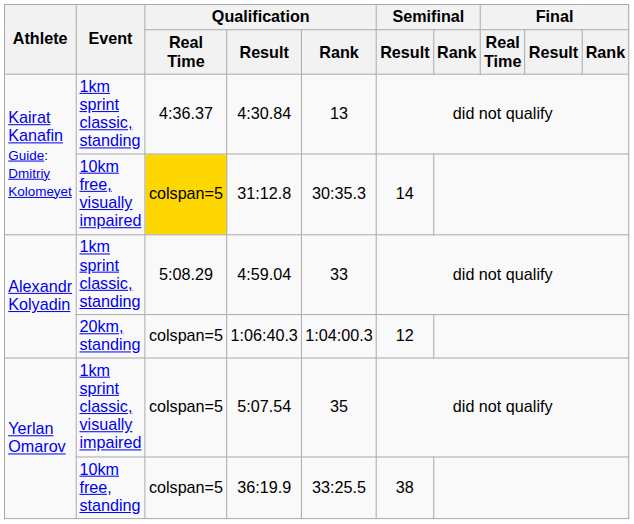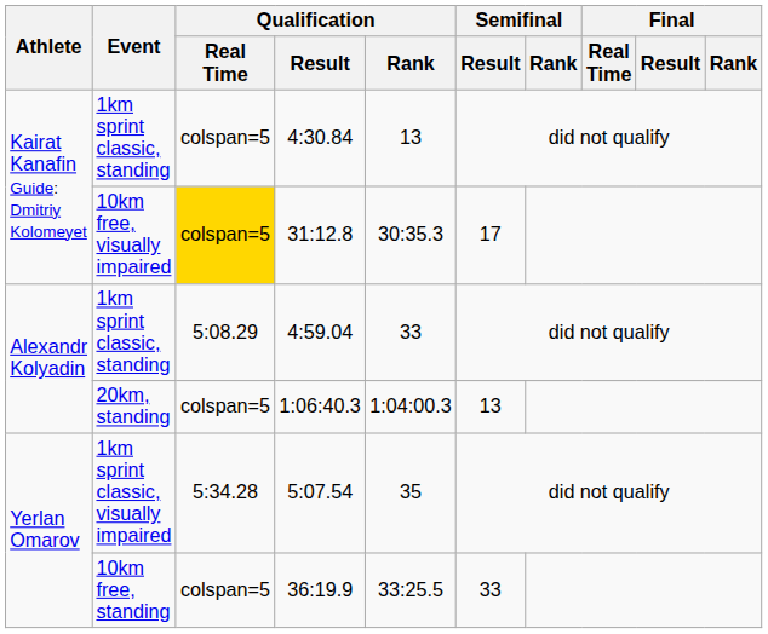4:30.84 | Qualification / Real Time: 4:36.37 -> colspan=5
31:12.8 | Semifinal / Result: 14 -> 17
1:06:40.3 | Semifinal / Result: 12 -> 13
5:07.54 | Qualification / Real Time: colspan=5 -> 5:34.28
36:19.9 | Semifinal / Result: 38 -> 33
